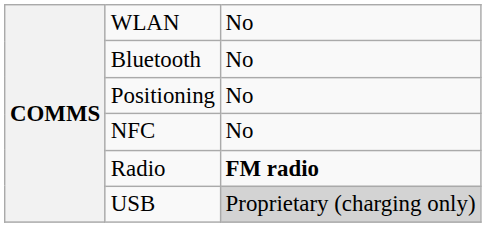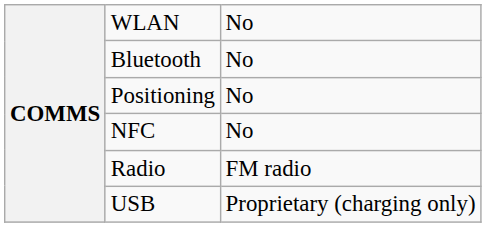Radio | column 3: bold -> normal
USB | column 3: lightgrey background -> no background
